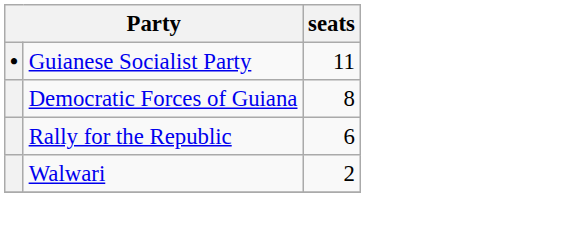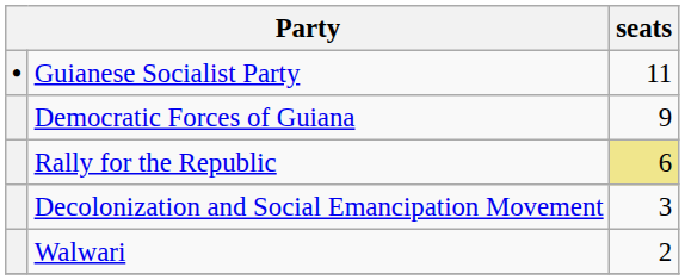Democratic Forces of Guiana | seats: 8 -> 9
Rally for the Republic | seats: no background -> khaki background
+ row: Decolonization and Social Emancipation Movement | 3
